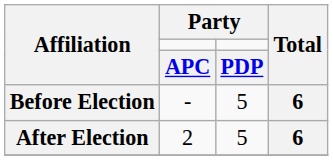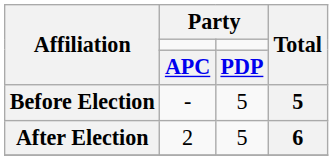Before Election | Total: 6 -> 5
